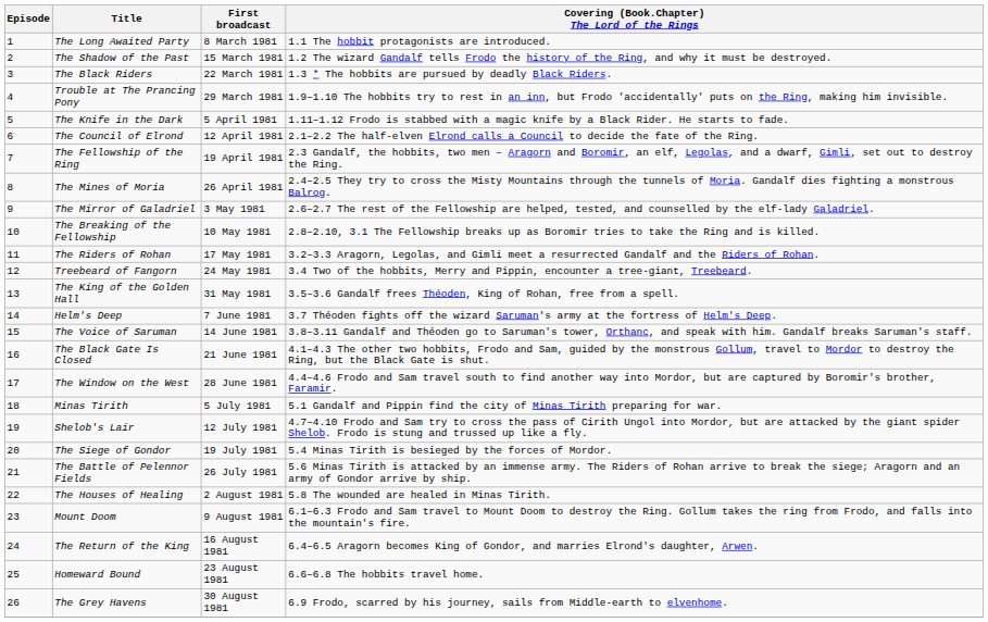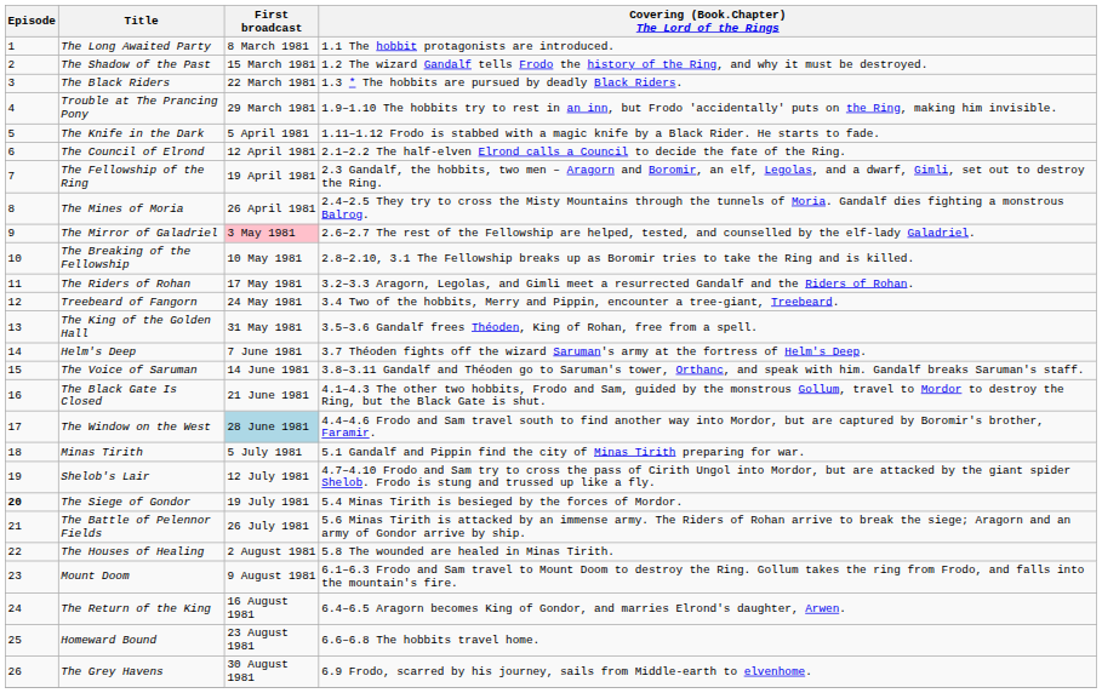The Mirror of Galadriel | First broadcast: no background -> pink background
The Window on the West | First broadcast: no background -> lightblue background
The Siege of Gondor | Episode: normal -> bold
